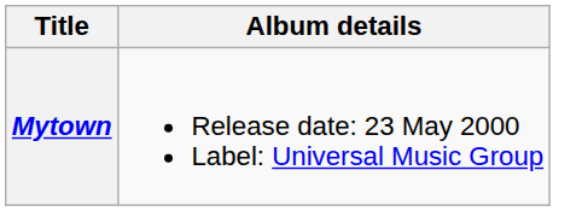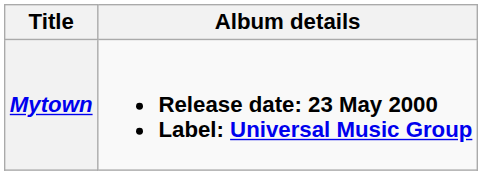Mytown | Album details: normal -> bold
